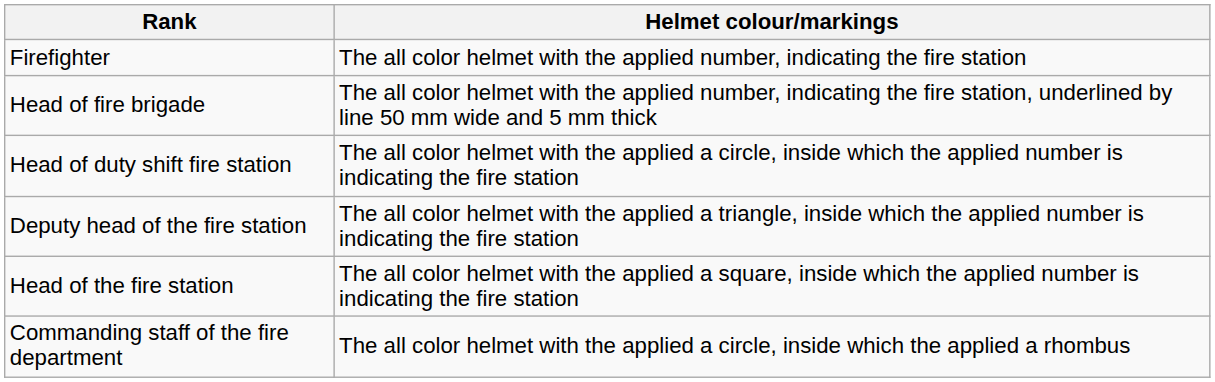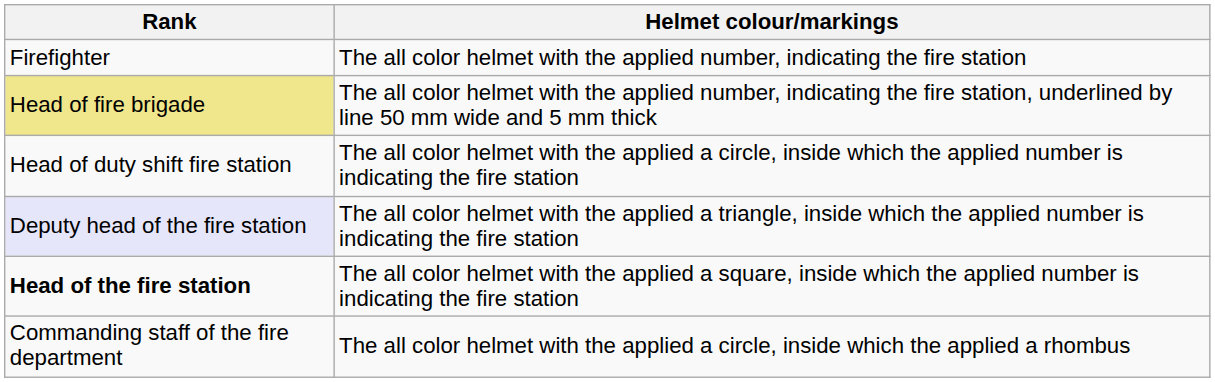row 3 | Rank: no background -> khaki background
row 5 | Rank: no background -> lavender background
row 6 | Rank: normal -> bold
